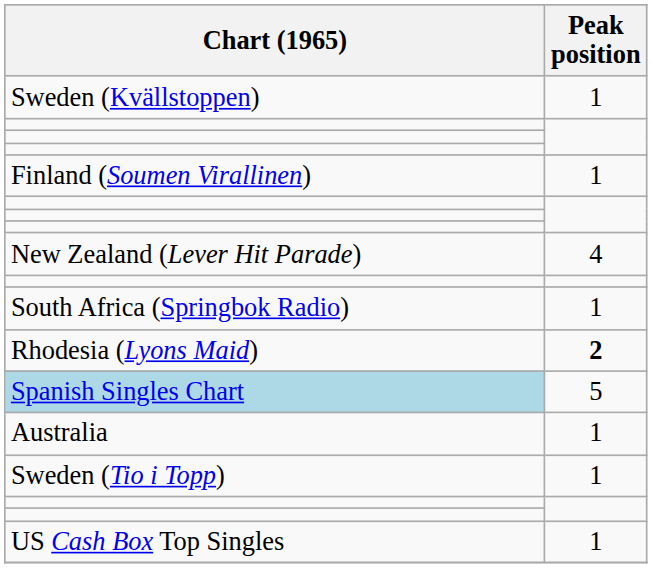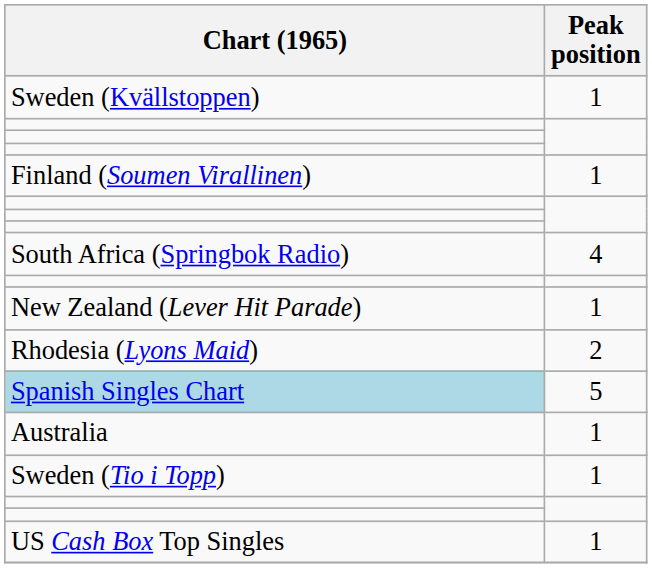row 10 | Chart (1965): New Zealand (Lever Hit Parade) -> South Africa (Springbok Radio)
row 12 | Chart (1965): South Africa (Springbok Radio) -> New Zealand (Lever Hit Parade)
row 13 | Peak position: bold -> normal
